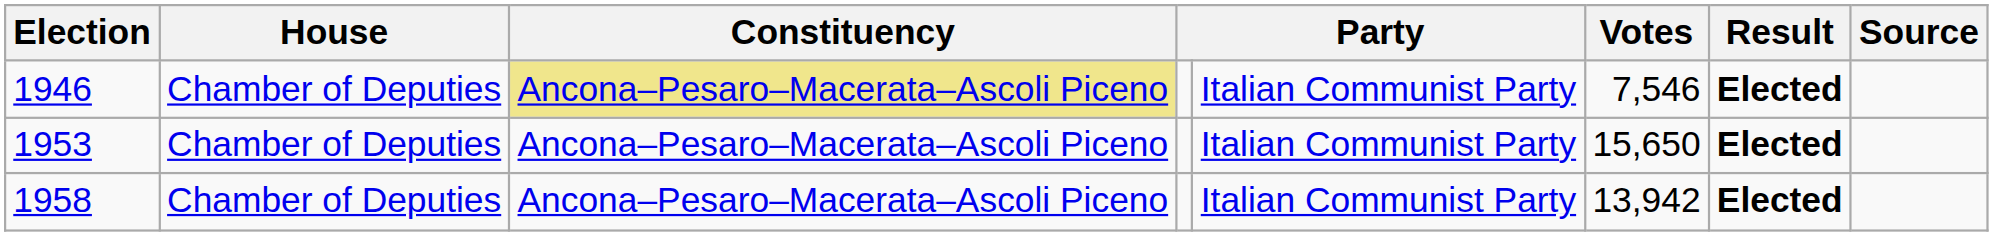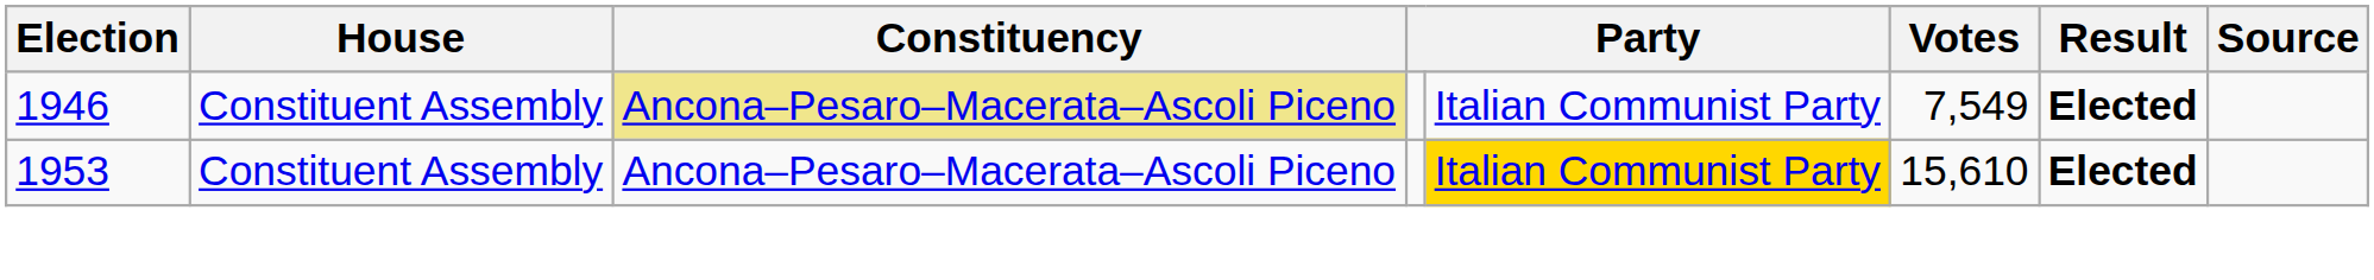1946 | House: Chamber of Deputies -> Constituent Assembly
1946 | Votes: 7,546 -> 7,549
1953 | House: Chamber of Deputies -> Constituent Assembly
1953 | column 5: no background -> gold background
1953 | Votes: 15,650 -> 15,610
- row: 1958 | Chamber of Deputies | Ancona–Pesaro–Macerata–Ascoli Piceno | Italian Communist Party | 13,942 | Elected
